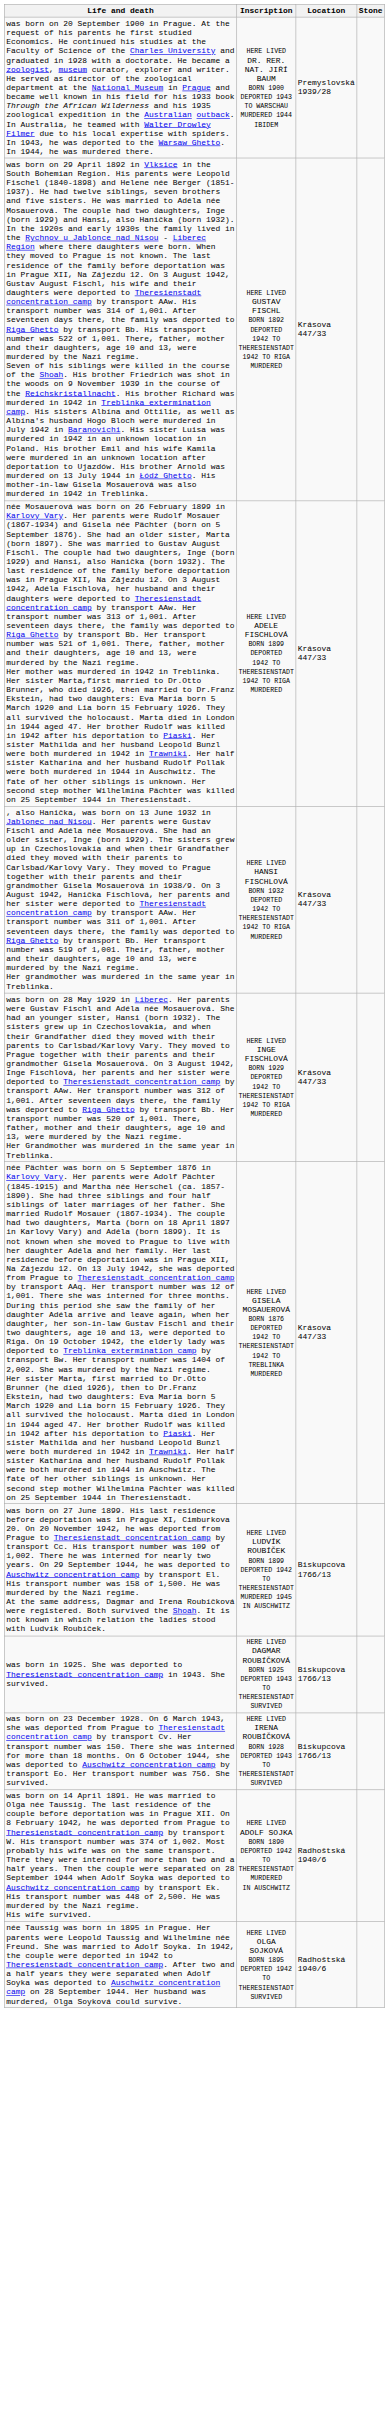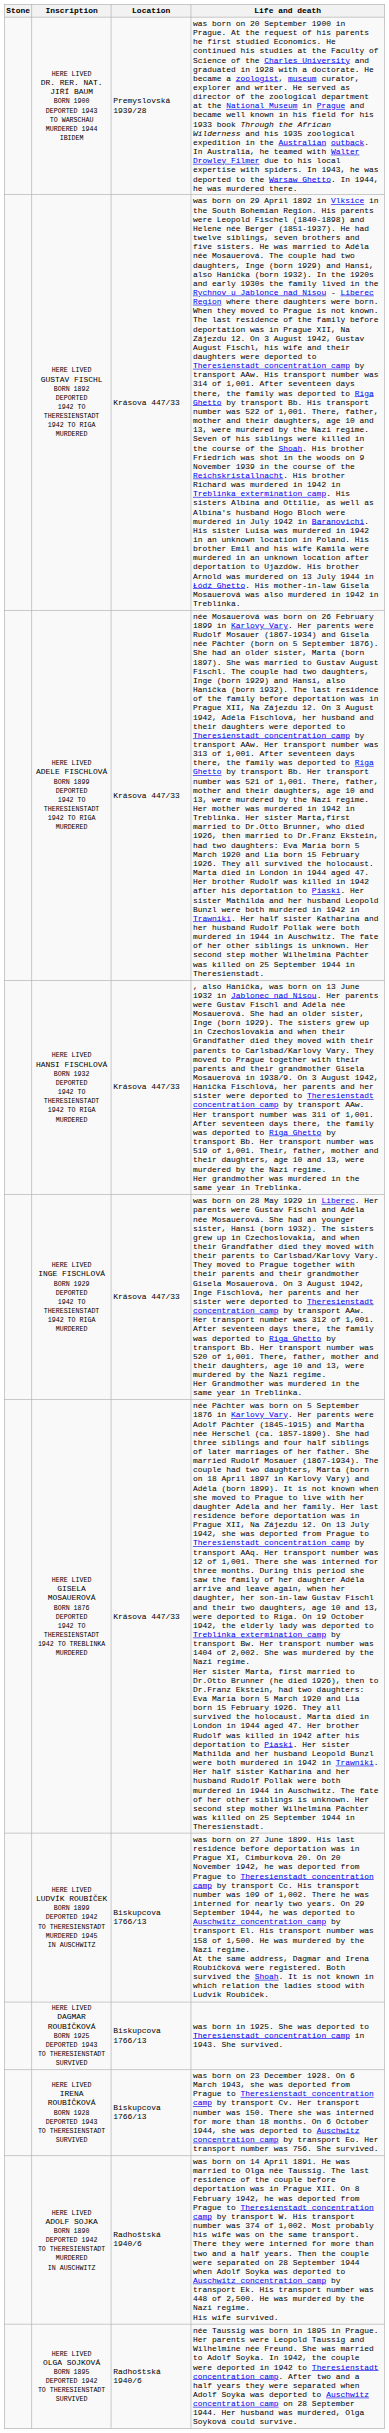columns swapped: Stone <-> Life and death
